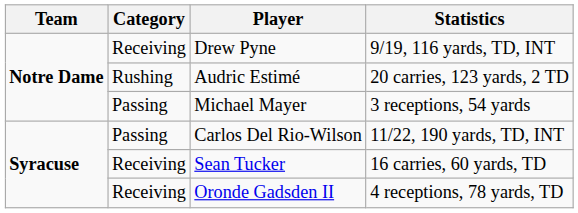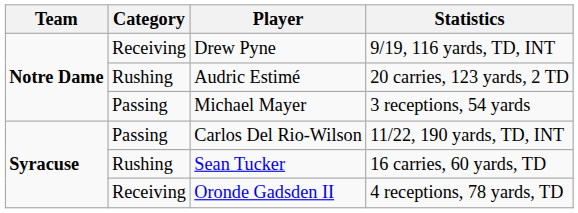Sean Tucker | Category: Receiving -> Rushing
